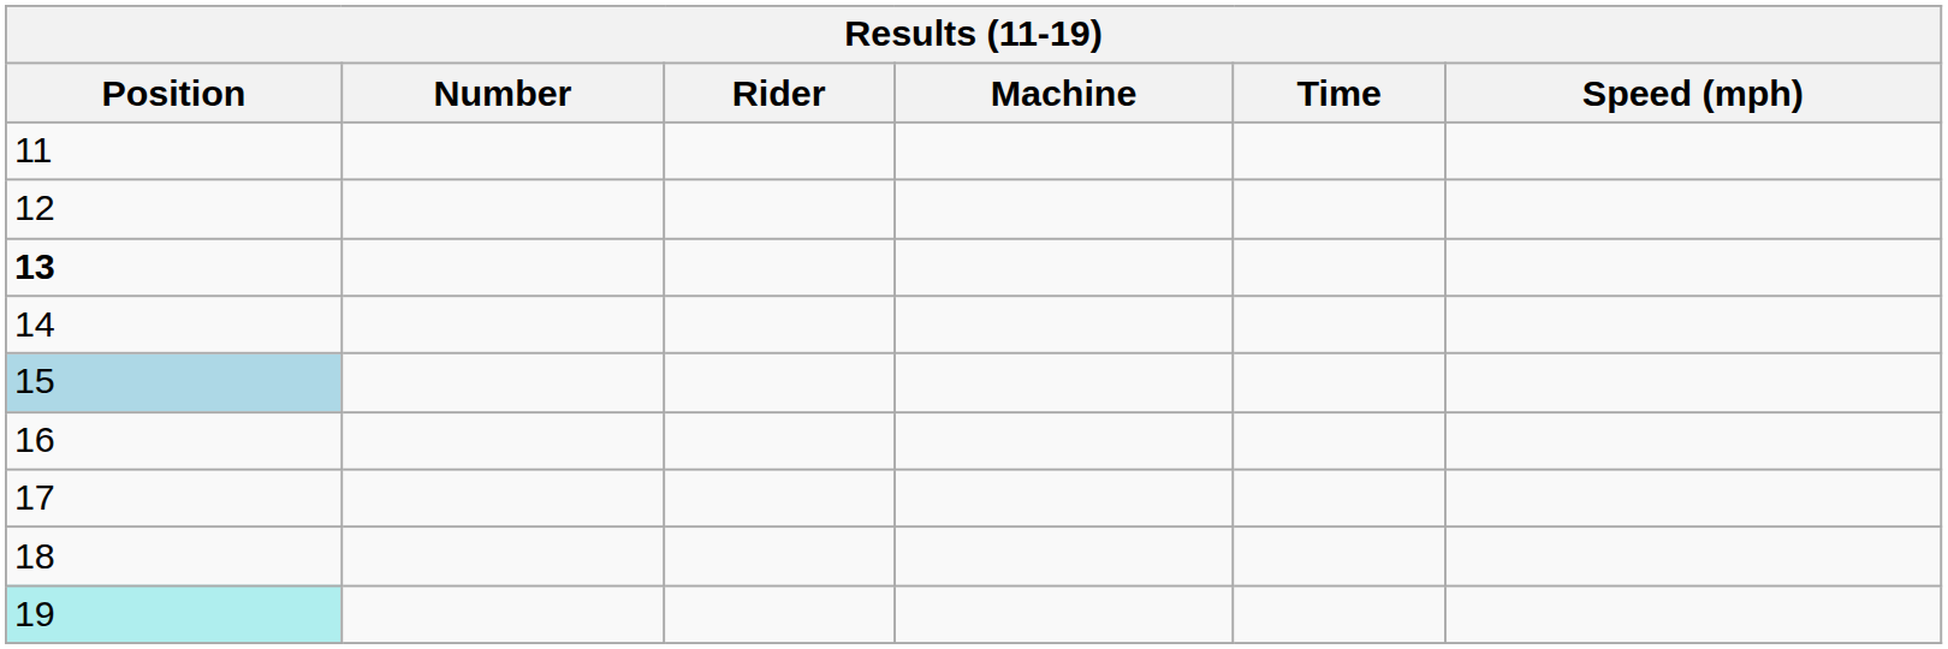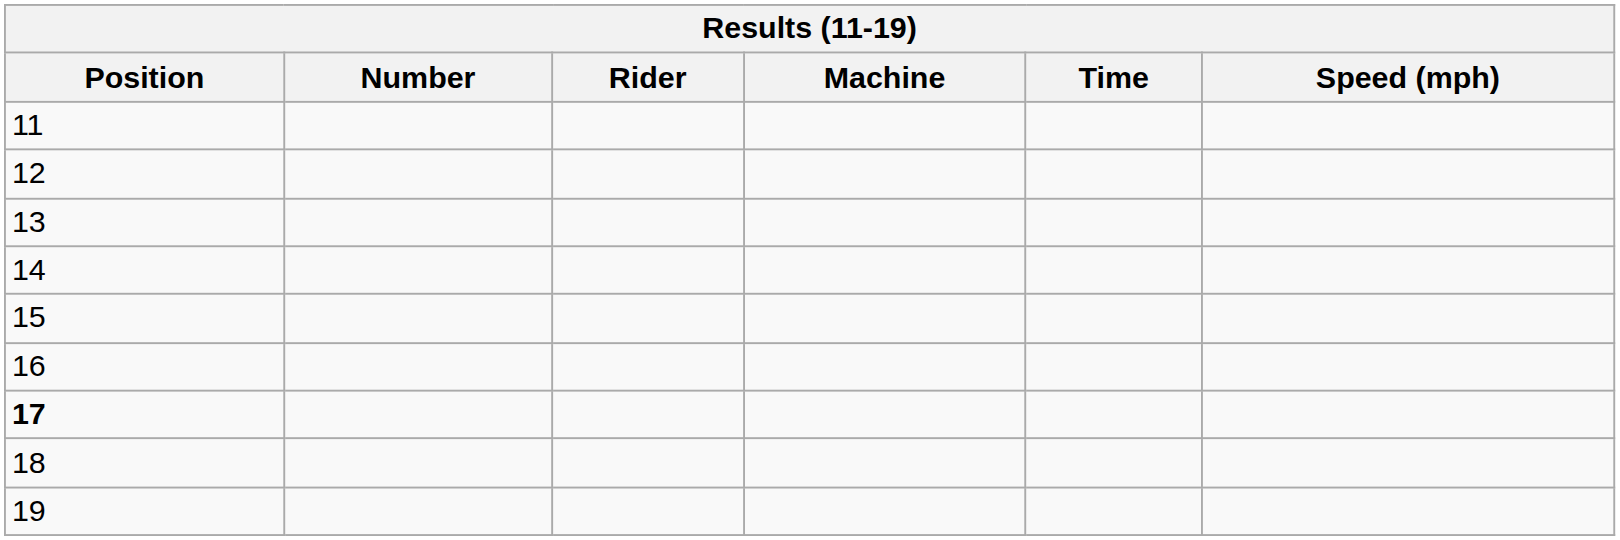13 | Position: bold -> normal
15 | Position: lightblue background -> no background
17 | Position: normal -> bold
19 | Position: paleturquoise background -> no background
